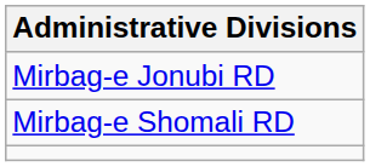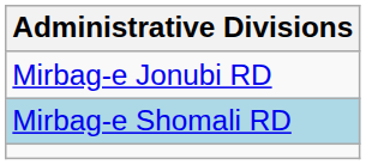row 3 | column 1: no background -> lightblue background
